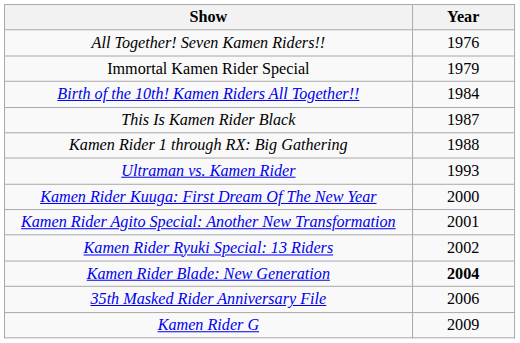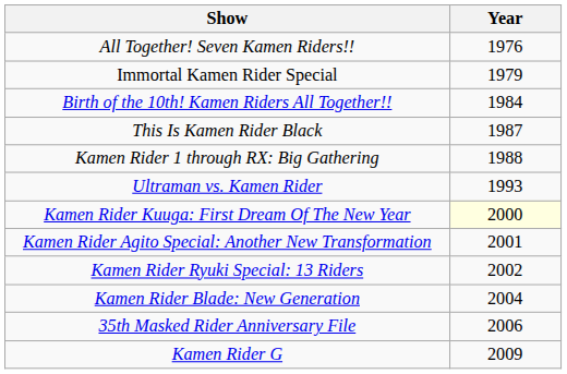Kamen Rider Kuuga: First Dream Of The New Year | Year: no background -> lightyellow background
Kamen Rider Blade: New Generation | Year: bold -> normal
